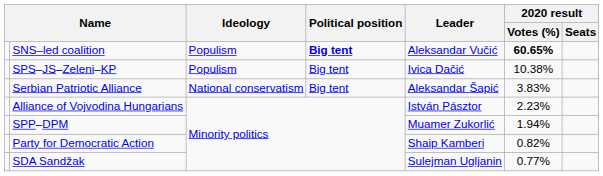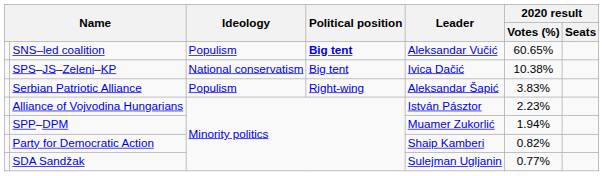SNS–led coalition | 2020 result / Votes (%): bold -> normal
SPS–JS–Zeleni–KP | Ideology: Populism -> National conservatism
Serbian Patriotic Alliance | Ideology: National conservatism -> Populism
Serbian Patriotic Alliance | Political position: Big tent -> Right-wing
